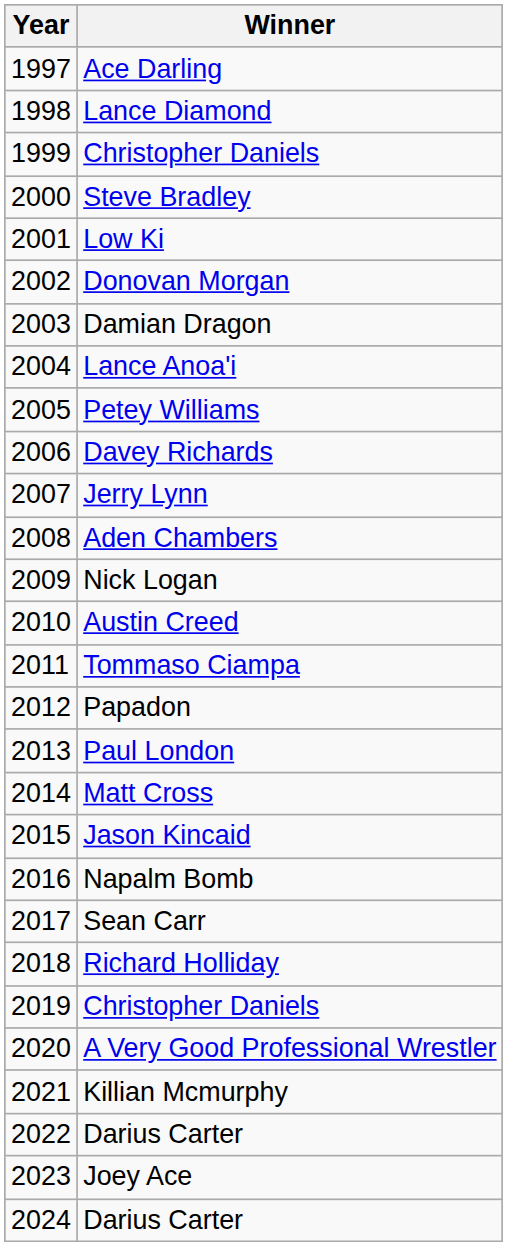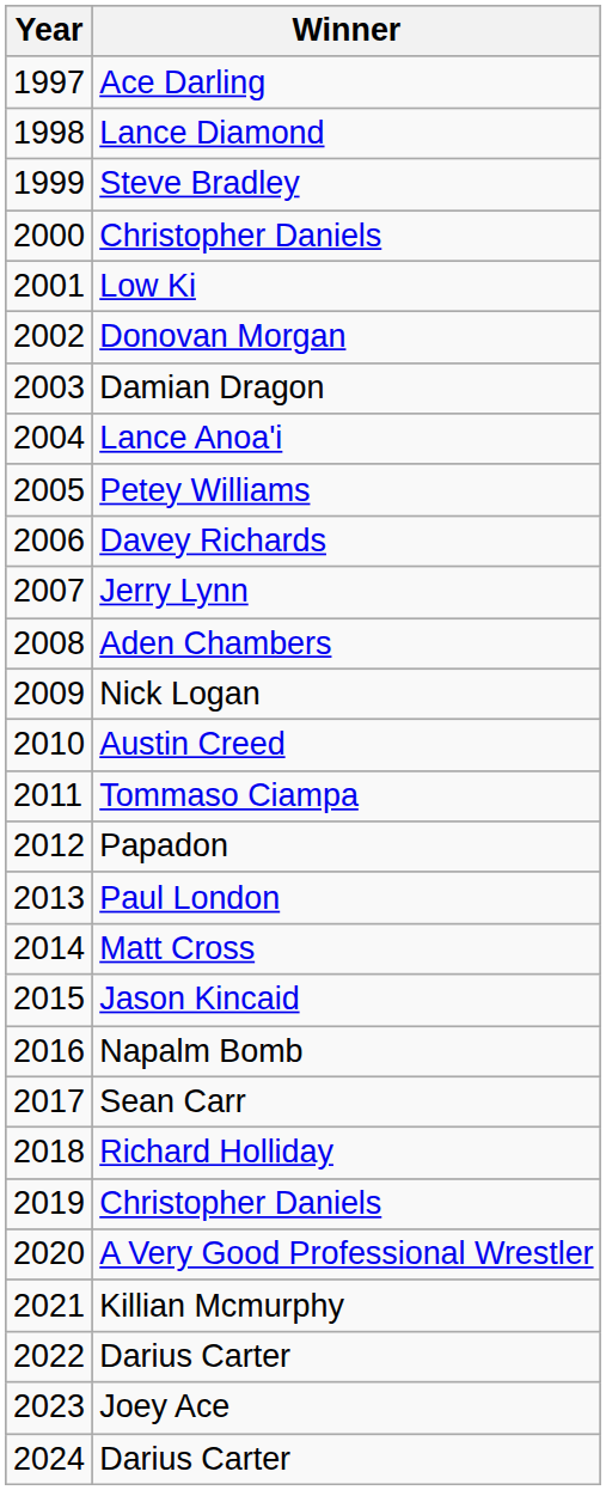row 4 | Winner: Christopher Daniels -> Steve Bradley
row 5 | Winner: Steve Bradley -> Christopher Daniels
